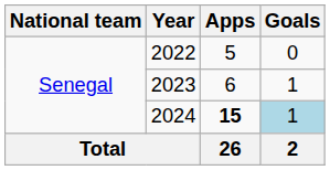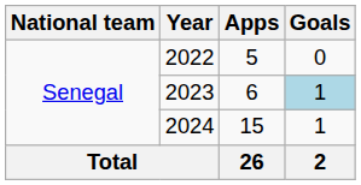2023 | Goals: no background -> lightblue background
2024 | Apps: bold -> normal
2024 | Goals: lightblue background -> no background
